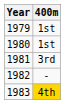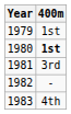1980 | 400m: normal -> bold
1983 | 400m: gold background -> no background
